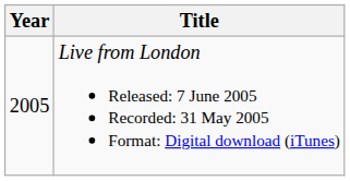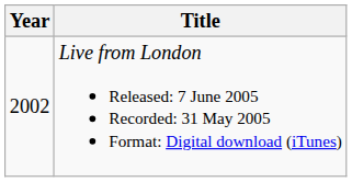row 2 | Year: 2005 -> 2002
